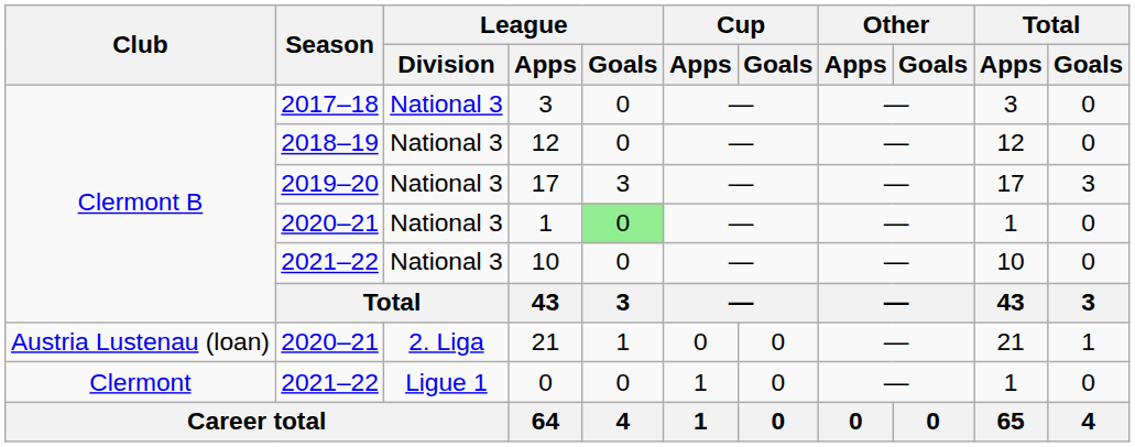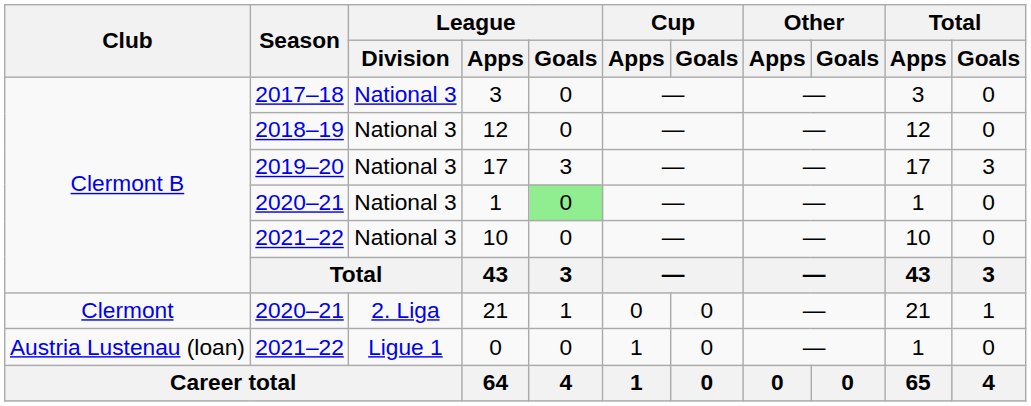row 9 | Club: Austria Lustenau (loan) -> Clermont
row 10 | Club: Clermont -> Austria Lustenau (loan)
